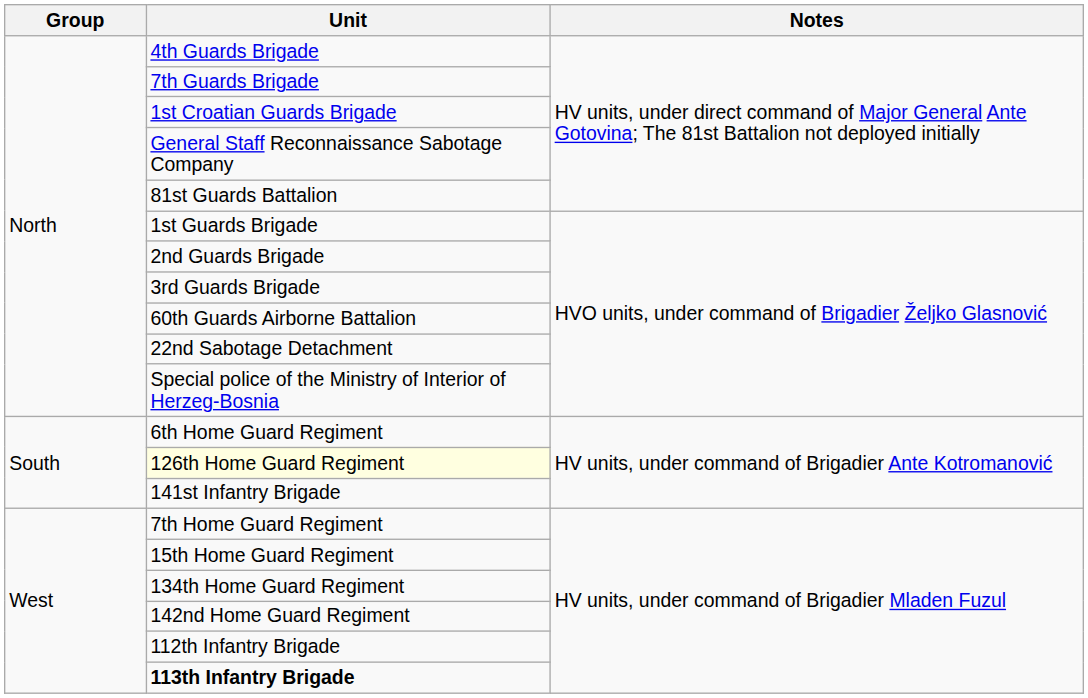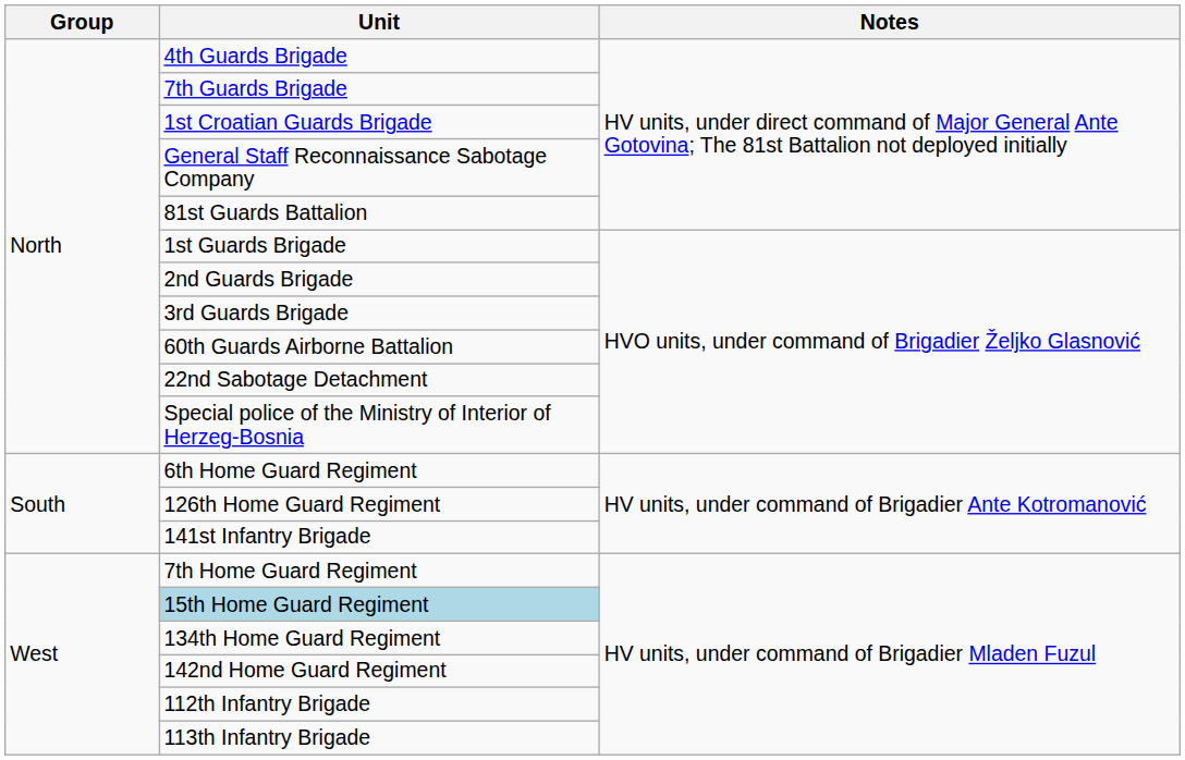126th Home Guard Regiment | Unit: lightyellow background -> no background
15th Home Guard Regiment | Unit: no background -> lightblue background
113th Infantry Brigade | Unit: bold -> normal
